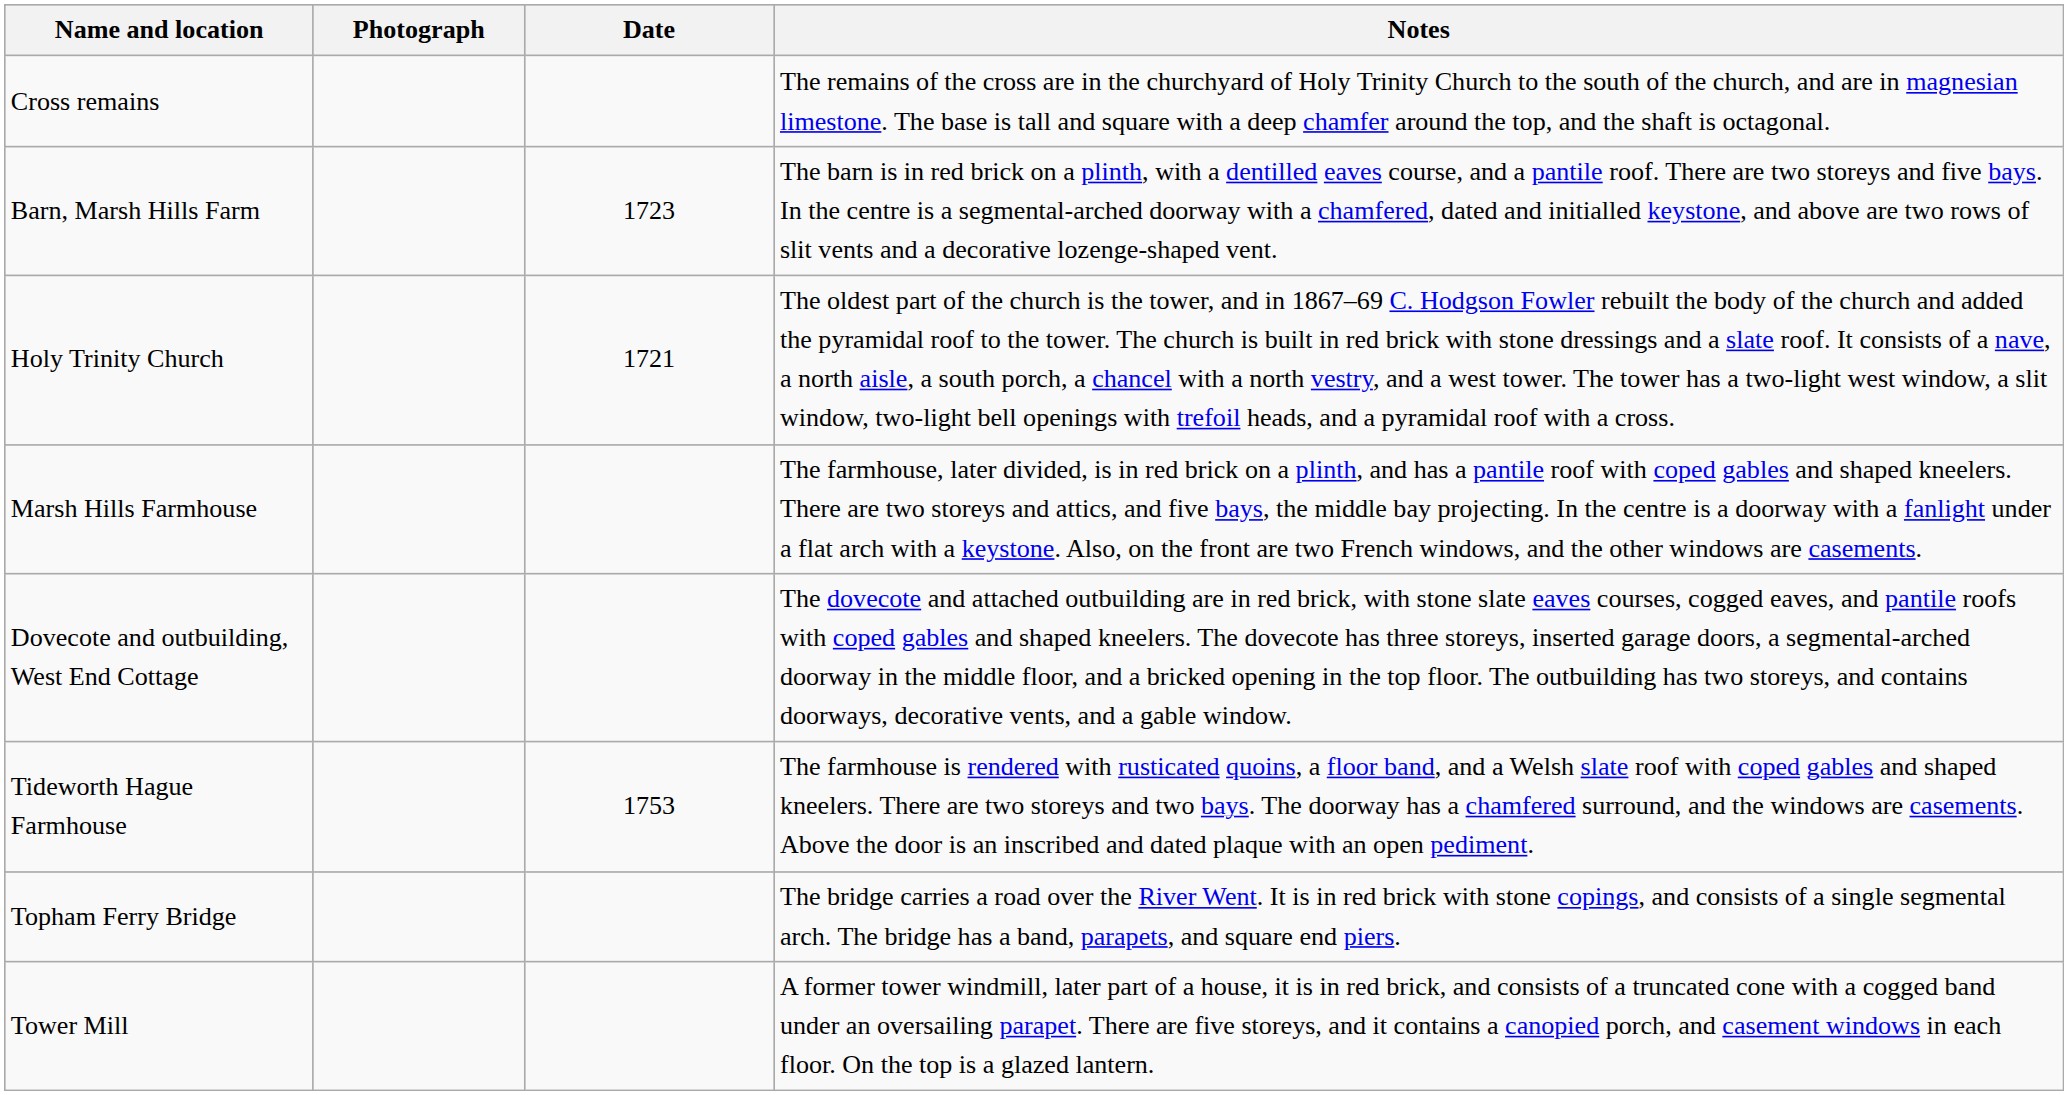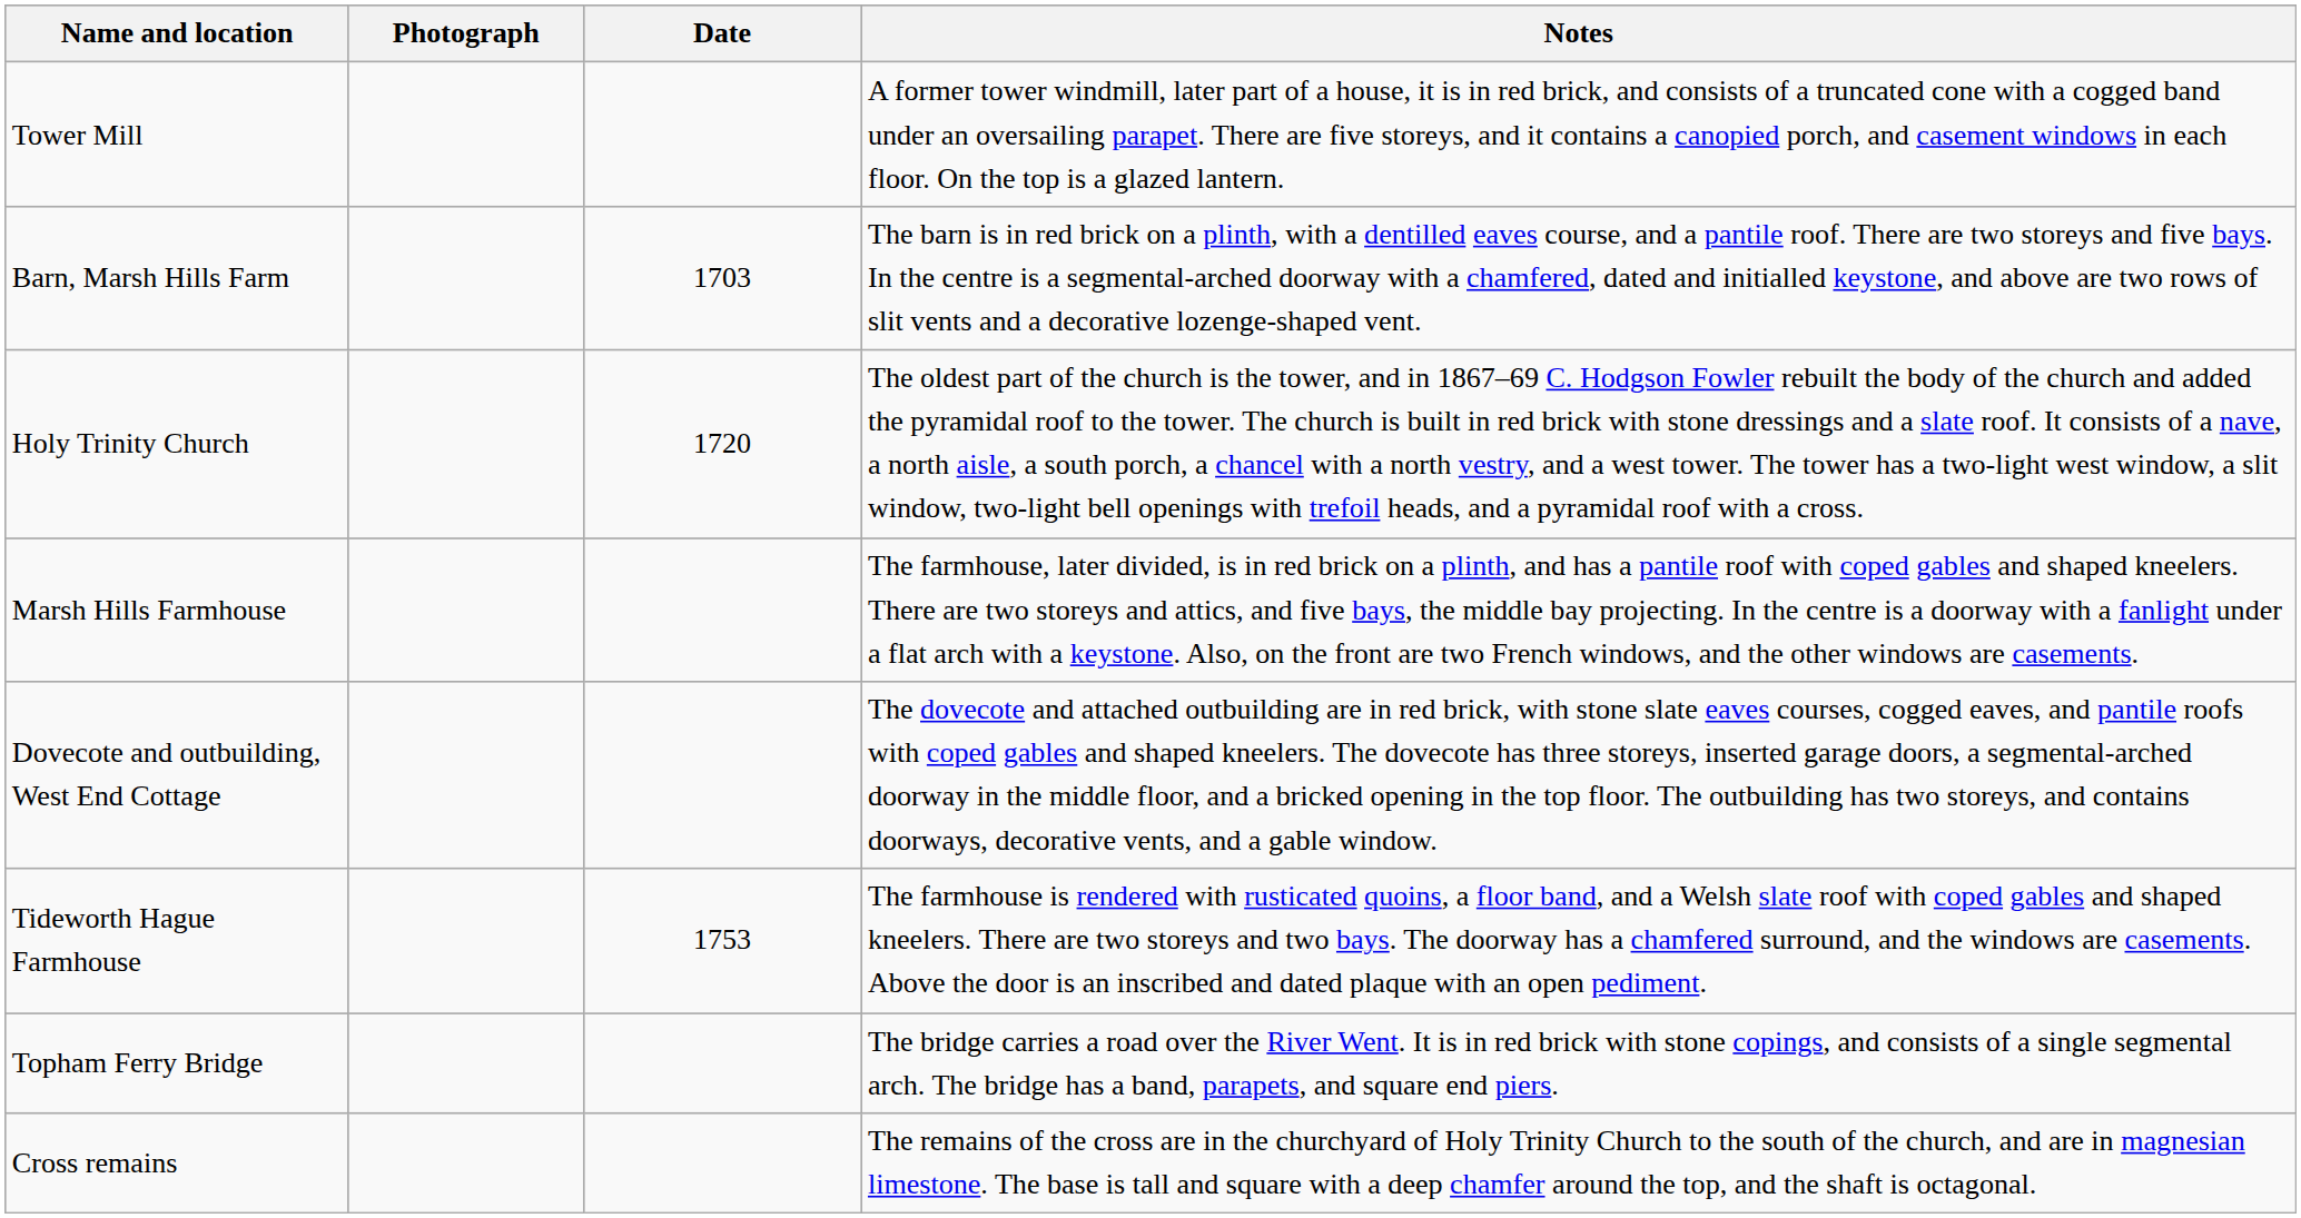rows swapped: Cross remains <-> Tower Mill
Barn, Marsh Hills Farm | Date: 1723 -> 1703
Holy Trinity Church | Date: 1721 -> 1720
